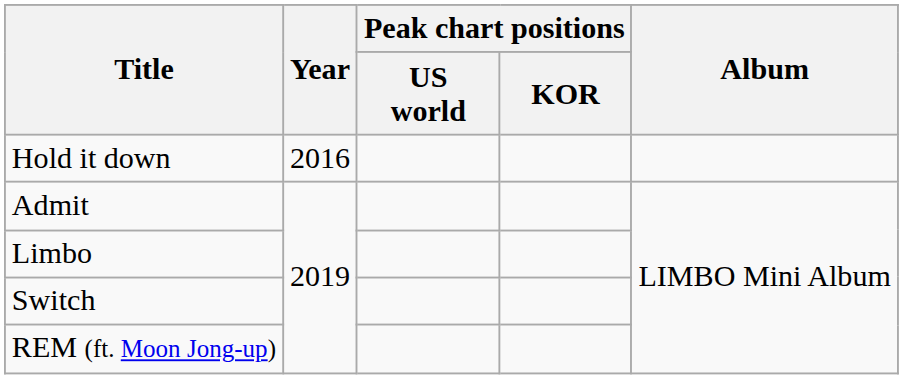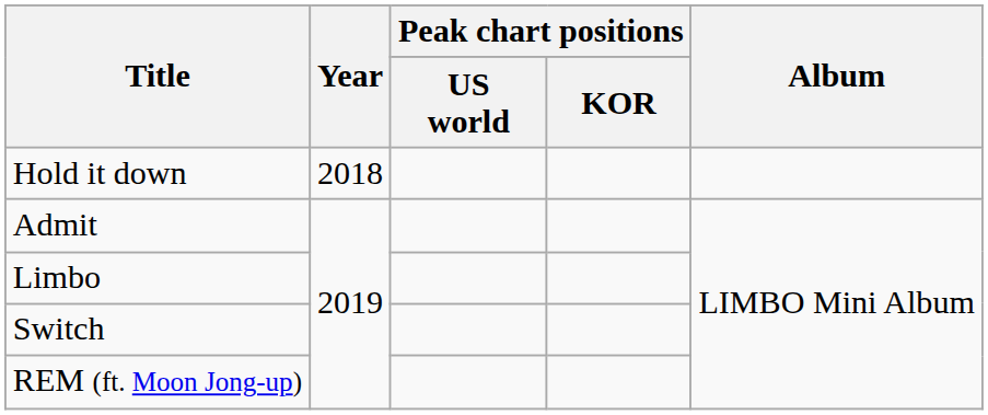Hold it down | Year: 2016 -> 2018
